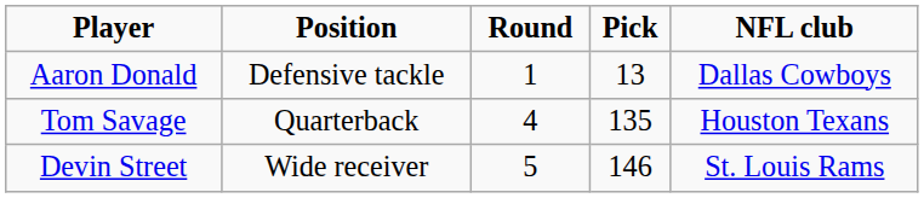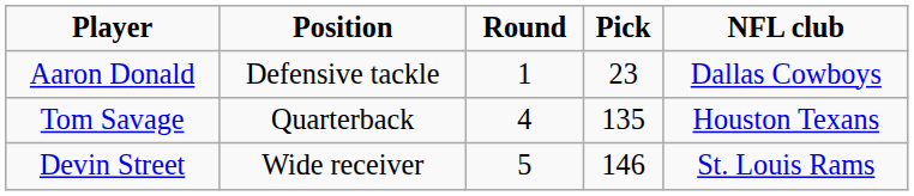Aaron Donald | Pick: 13 -> 23
